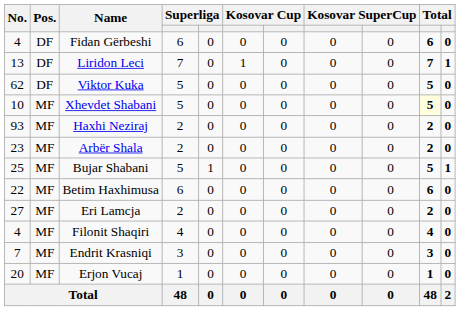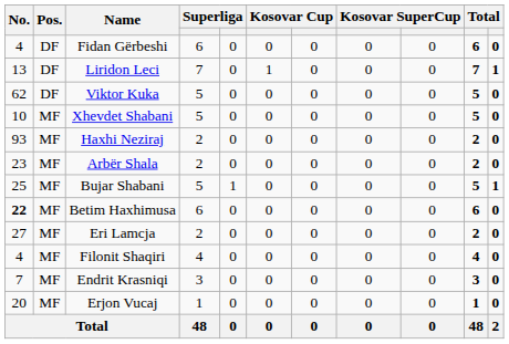Xhevdet Shabani | column 10: lightyellow background -> no background
Betim Haxhimusa | No.: normal -> bold
